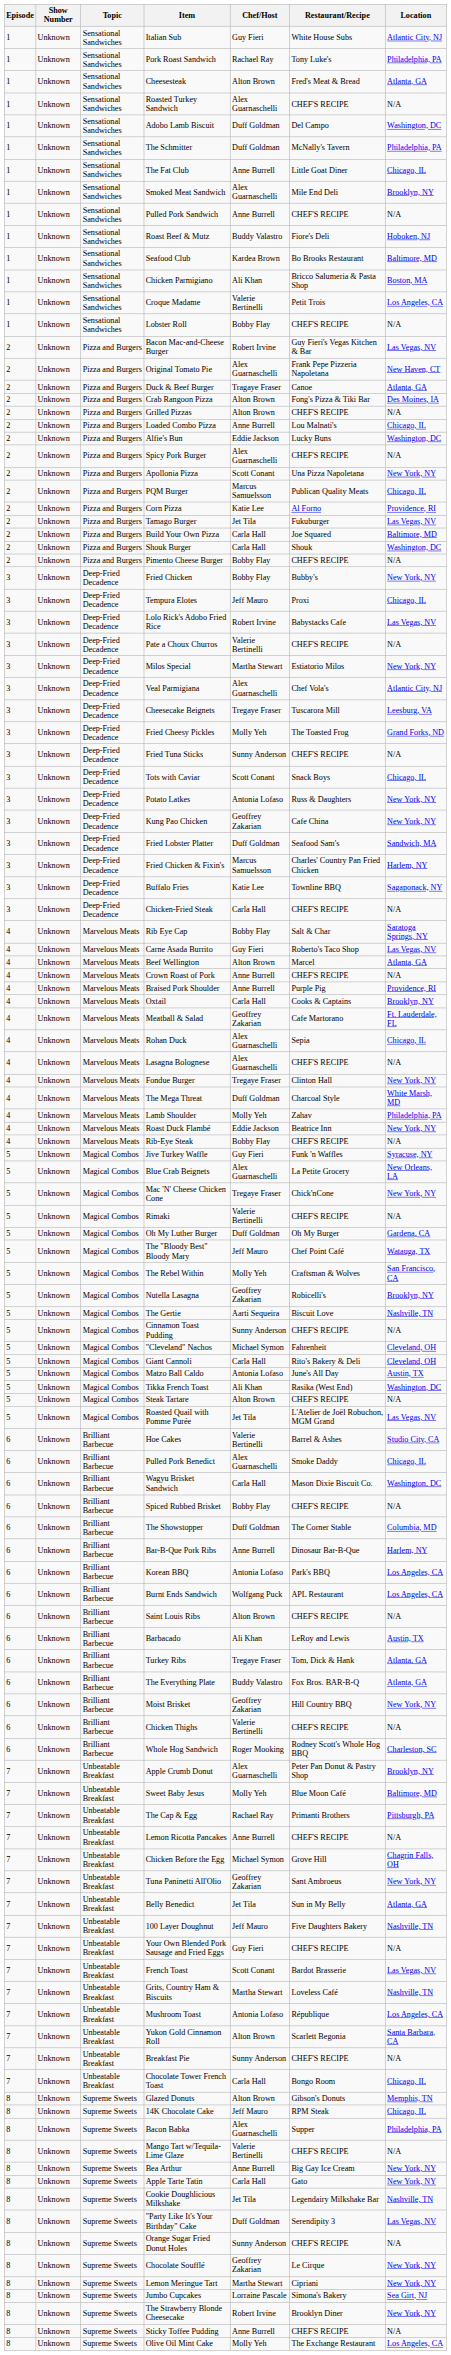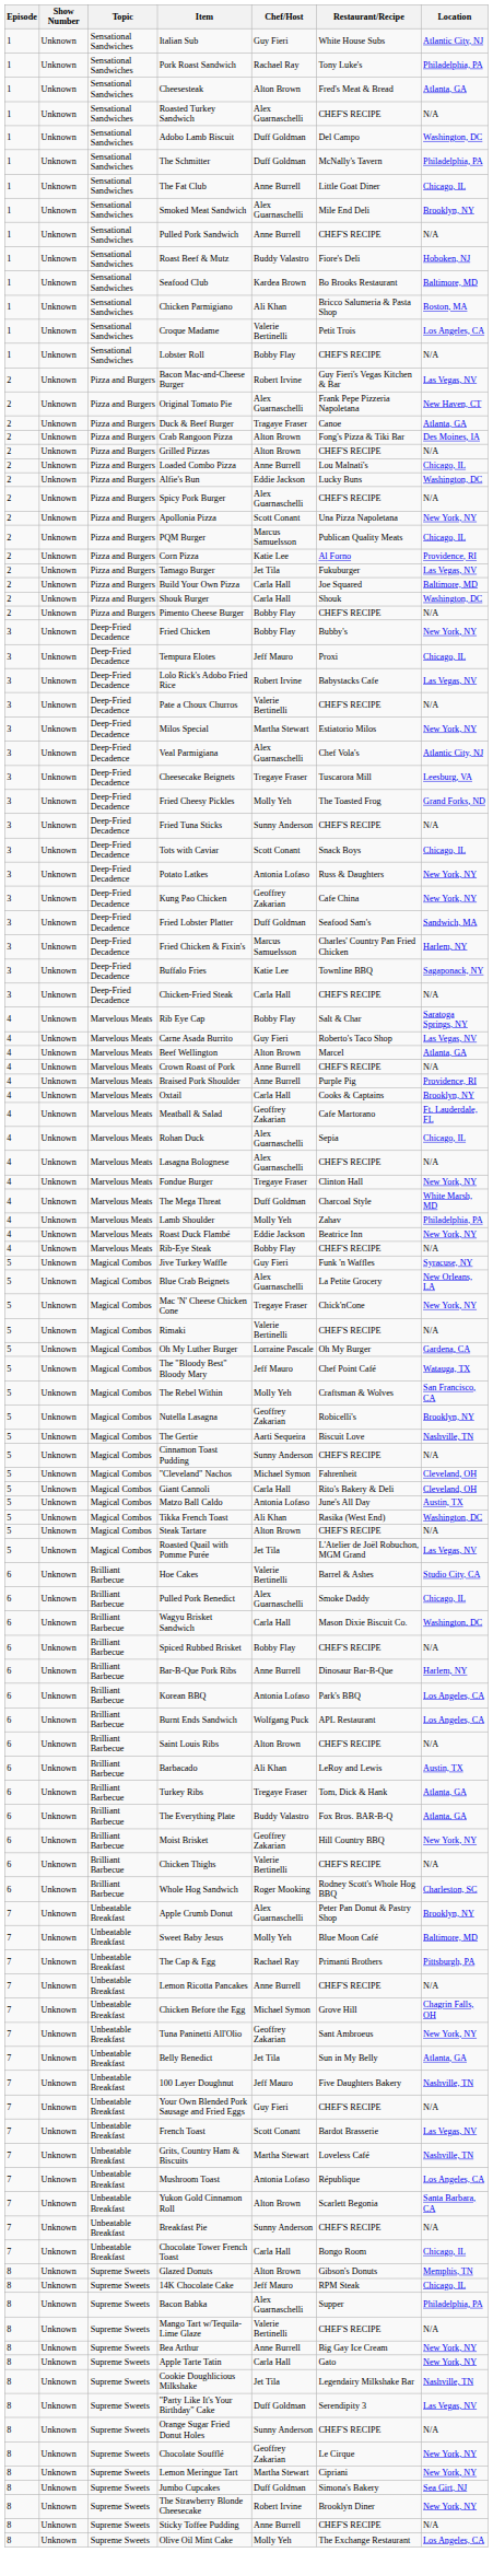Oh My Luther Burger | Chef/Host: Duff Goldman -> Lorraine Pascale
- row: 6 | Unknown | Brilliant Barbecue | The Showstopper | Duff Goldman | The Corner Stable | Columbia, MD
Jumbo Cupcakes | Chef/Host: Lorraine Pascale -> Duff Goldman
